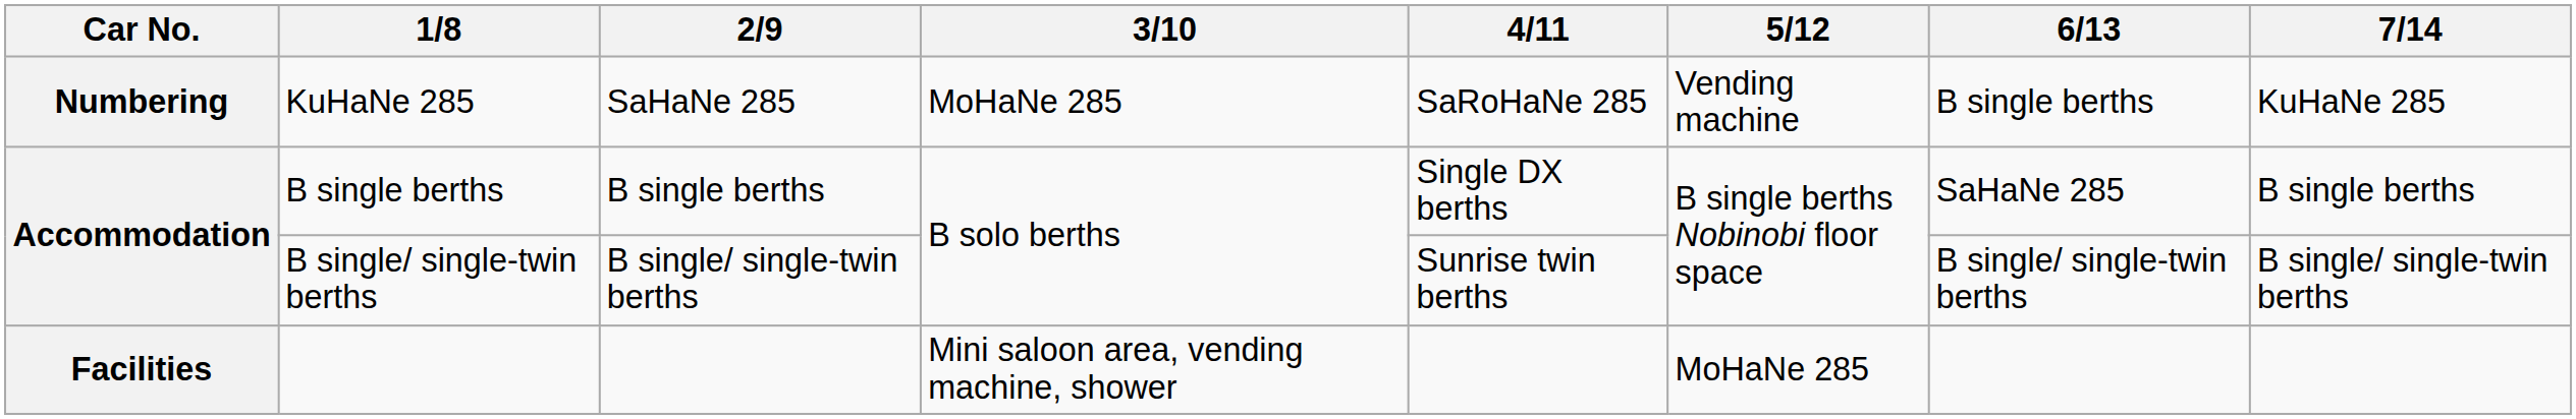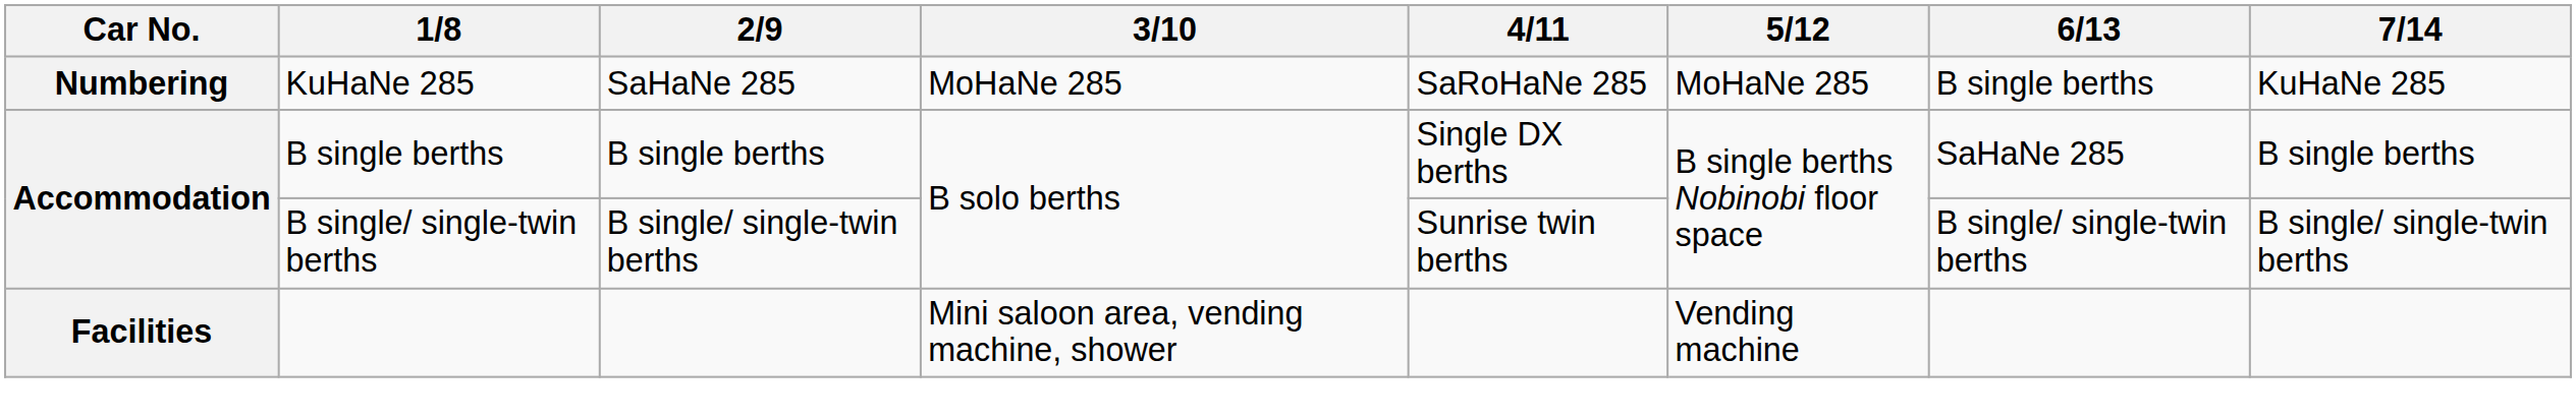row 2 | 5/12: Vending machine -> MoHaNe 285
row 5 | 5/12: MoHaNe 285 -> Vending machine
